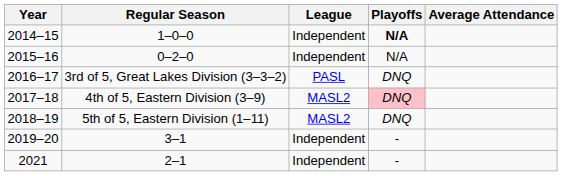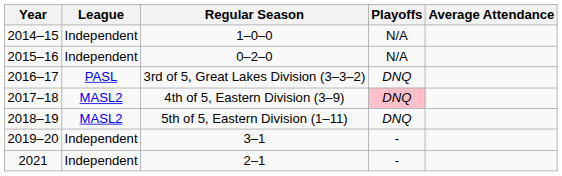columns swapped: League <-> Regular Season
2014–15 | Playoffs: bold -> normal
